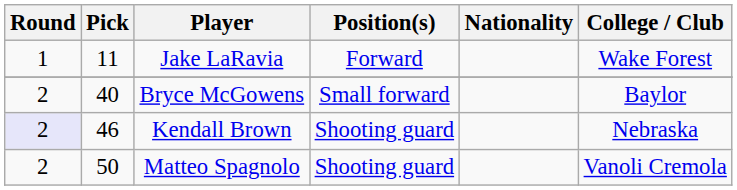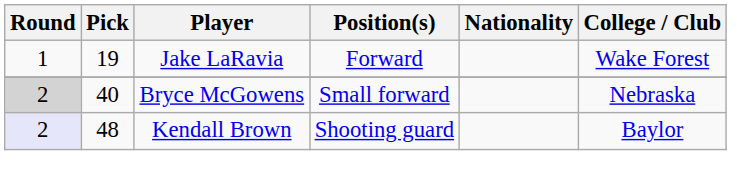Jake LaRavia | Pick: 11 -> 19
Bryce McGowens | Round: no background -> lightgrey background
Bryce McGowens | College / Club: Baylor -> Nebraska
Kendall Brown | Pick: 46 -> 48
Kendall Brown | College / Club: Nebraska -> Baylor
- row: 2 | 50 | Matteo Spagnolo | Shooting guard | Vanoli Cremola
